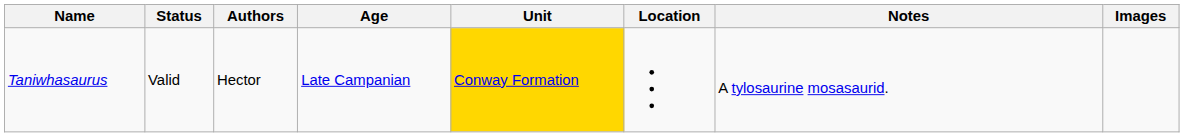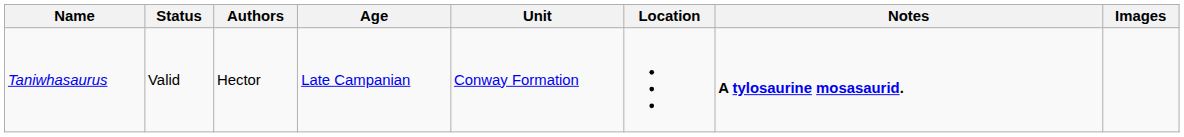Taniwhasaurus | Unit: gold background -> no background
Taniwhasaurus | Notes: normal -> bold
